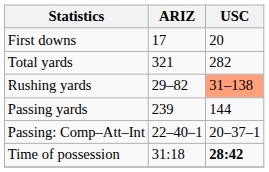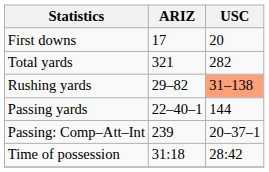Passing yards | ARIZ: 239 -> 22–40–1
Passing: Comp–Att–Int | ARIZ: 22–40–1 -> 239
Time of possession | USC: bold -> normal
